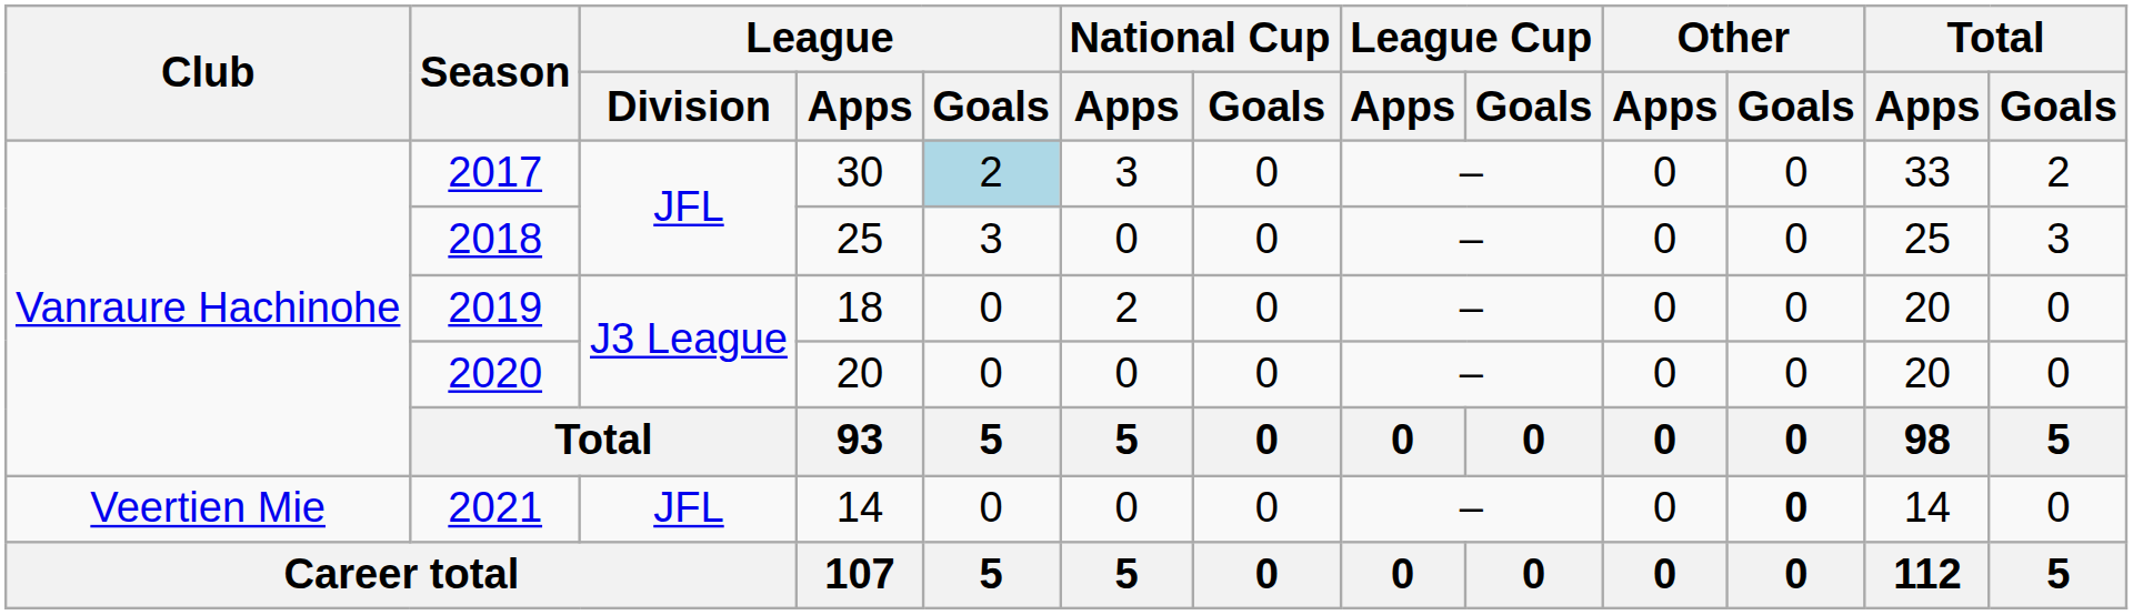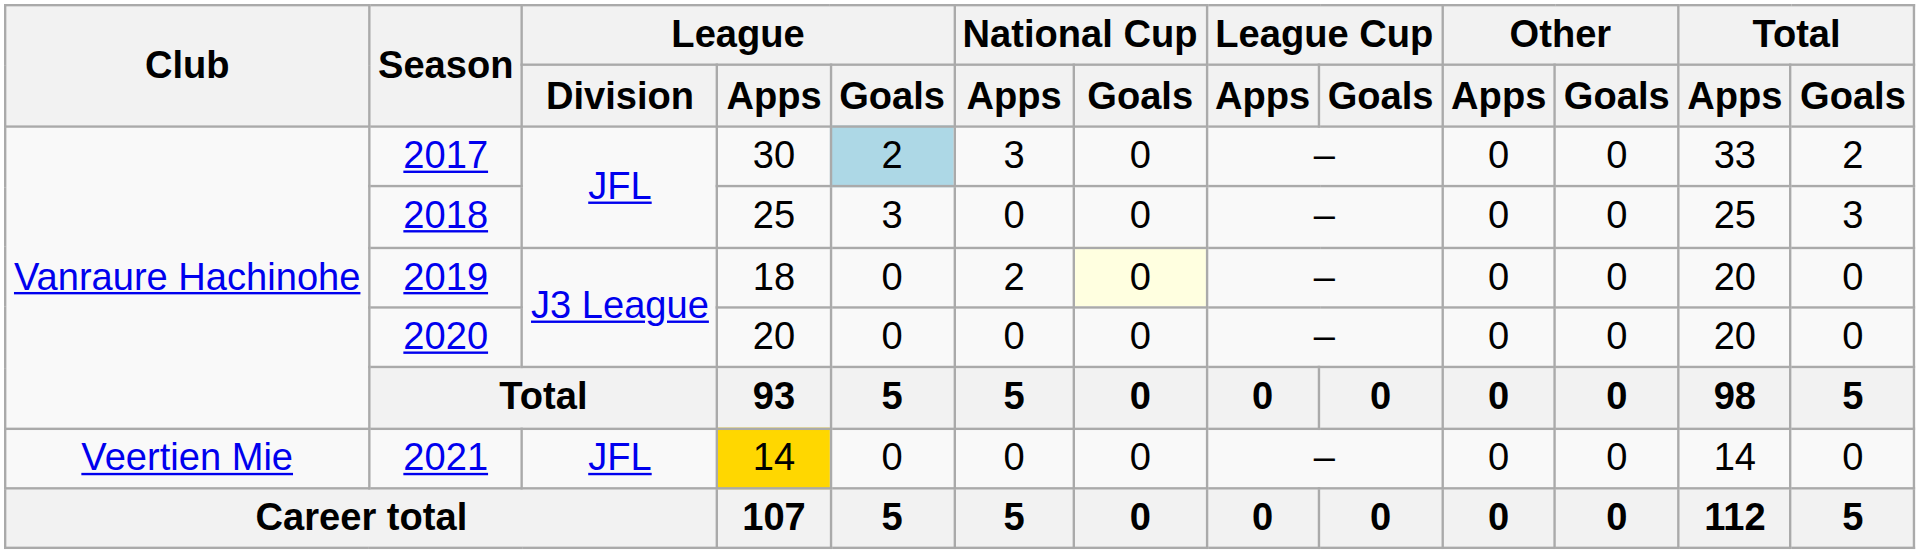2019 | National Cup / Goals: no background -> lightyellow background
2021 | League / Apps: no background -> gold background
2021 | Other / Goals: bold -> normal
